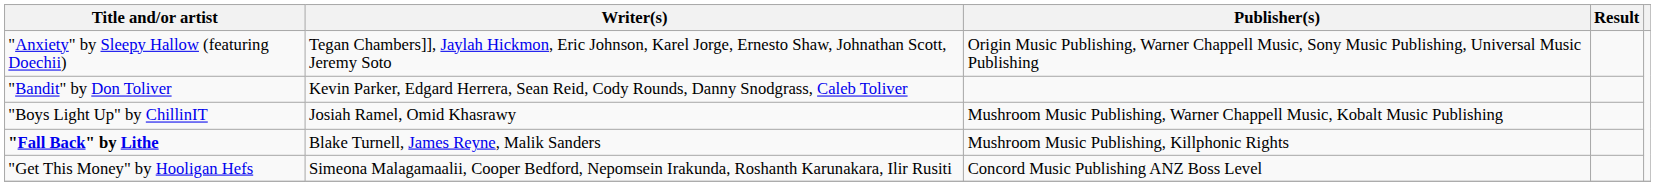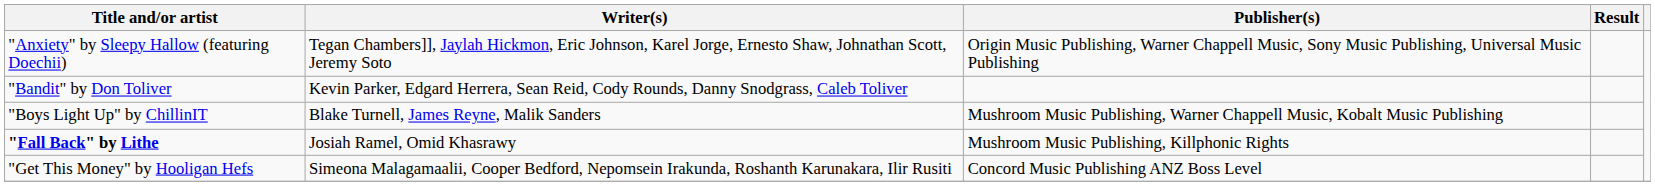"Boys Light Up" by ChillinIT | Writer(s): Josiah Ramel, Omid Khasrawy -> Blake Turnell, James Reyne, Malik Sanders
"Fall Back" by Lithe | Writer(s): Blake Turnell, James Reyne, Malik Sanders -> Josiah Ramel, Omid Khasrawy
